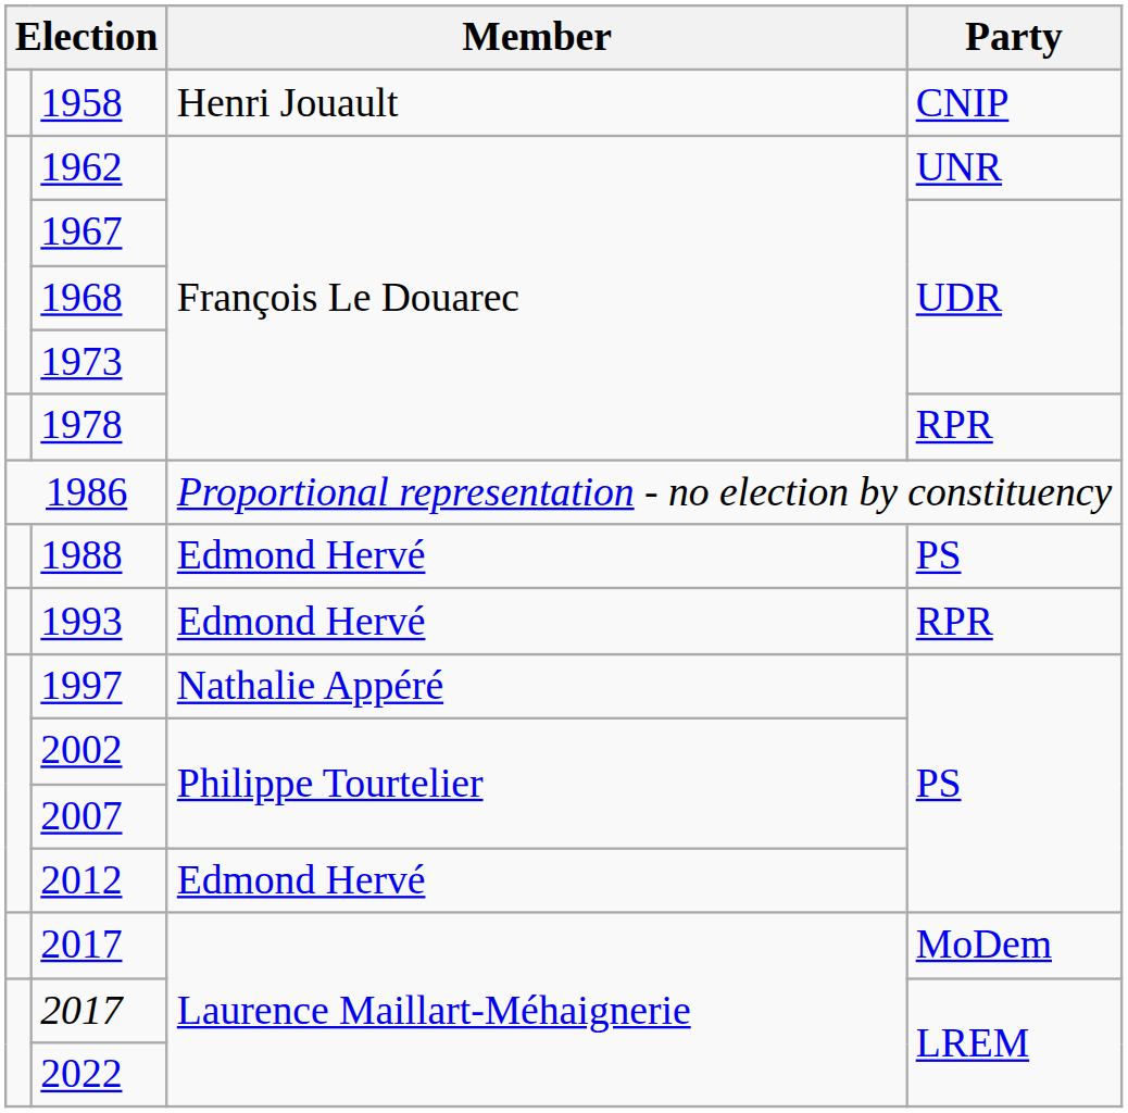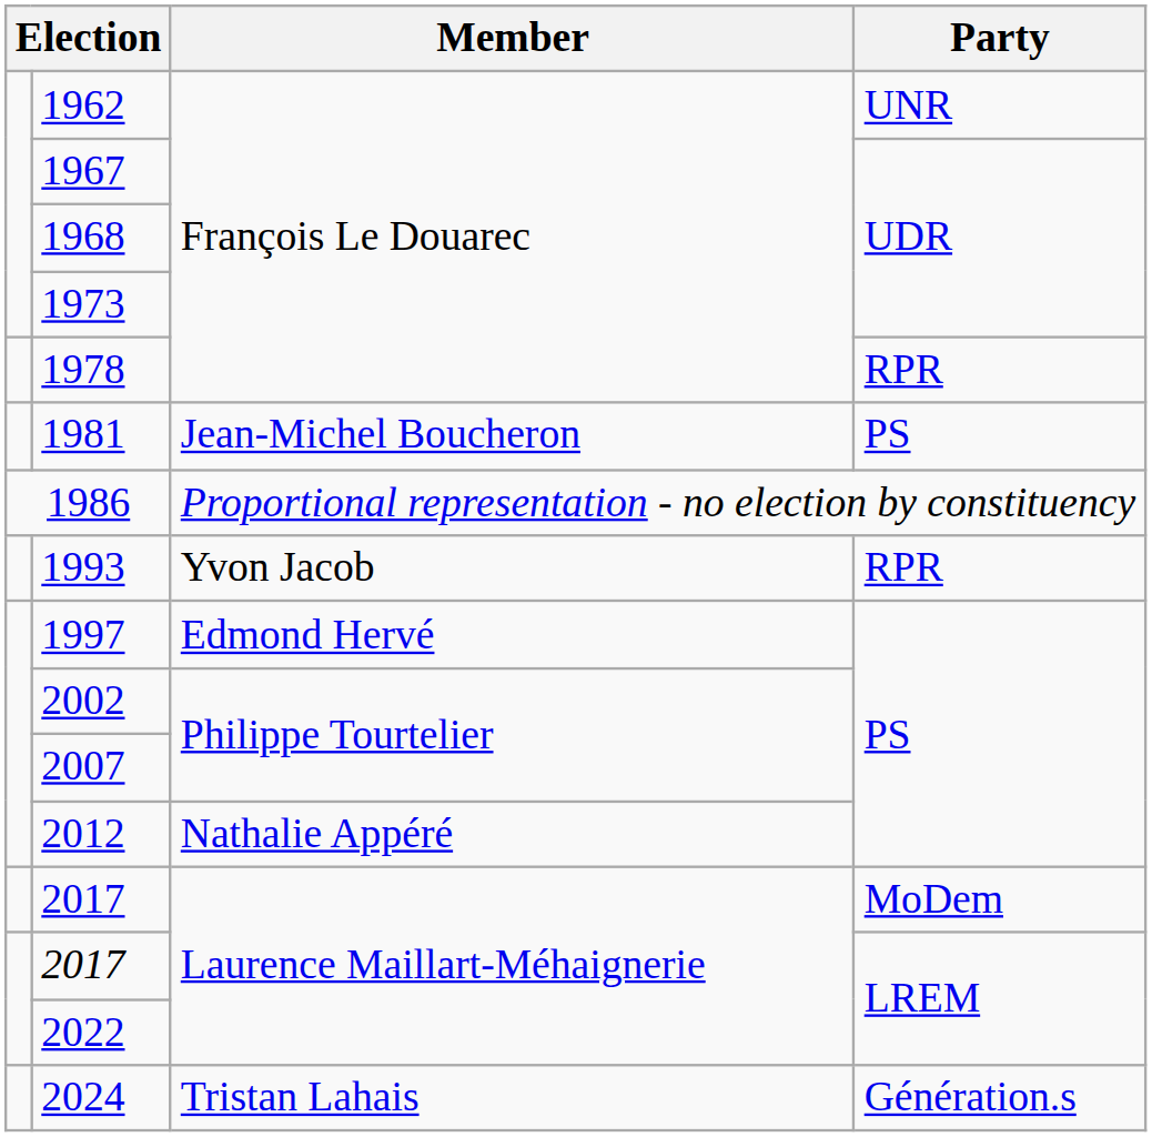- row: 1958 | Henri Jouault | CNIP
+ row: 1981 | Jean-Michel Boucheron | PS
- row: 1988 | Edmond Hervé | PS
1993 | Member: Edmond Hervé -> Yvon Jacob
1997 | Member: Nathalie Appéré -> Edmond Hervé
2012 | Member: Edmond Hervé -> Nathalie Appéré
+ row: 2024 | Tristan Lahais | Génération.s
